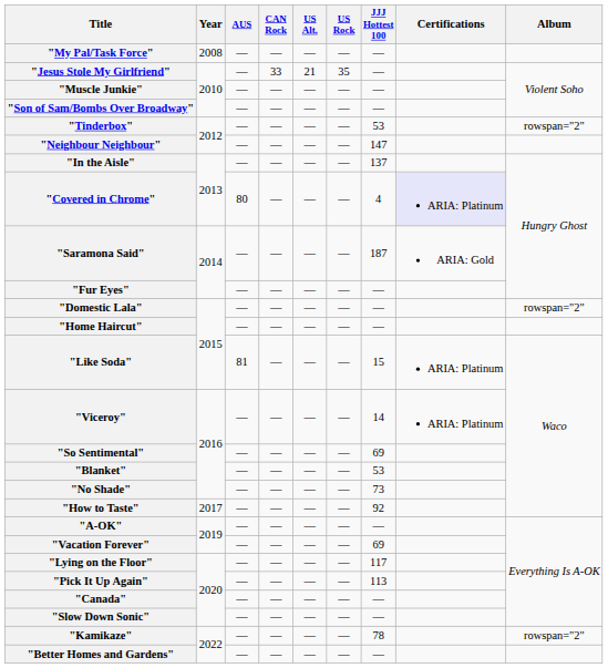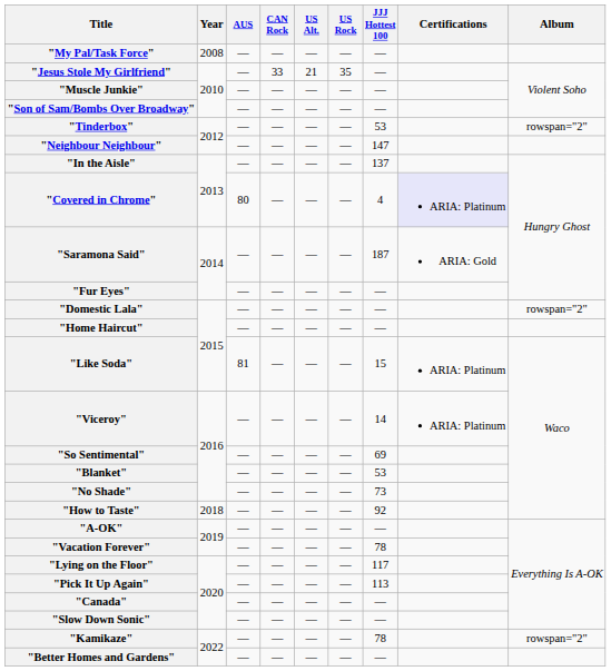"How to Taste" | Year: 2017 -> 2018
"Vacation Forever" | JJJ Hottest 100: 69 -> 78
